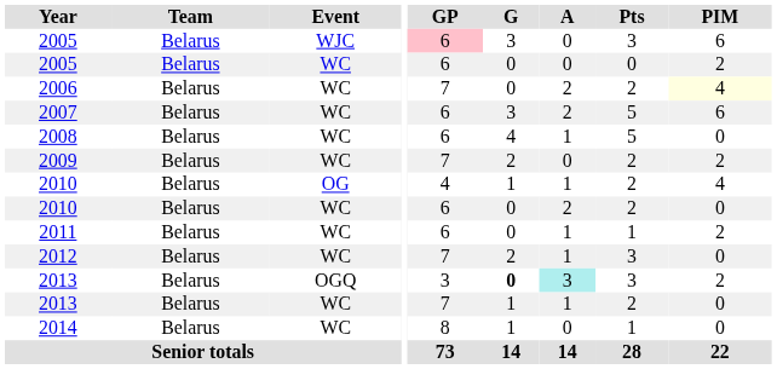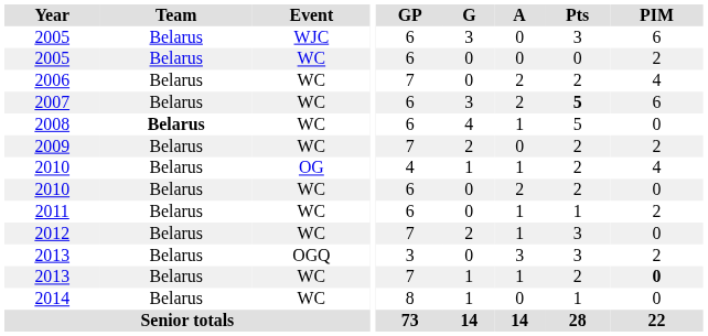2005 / WJC | GP: pink background -> no background
2006 | PIM: lightyellow background -> no background
2007 | Pts: normal -> bold
2008 | Team: normal -> bold
2013 / OGQ | G: bold -> normal
2013 / OGQ | A: paleturquoise background -> no background
2013 / WC | PIM: normal -> bold
